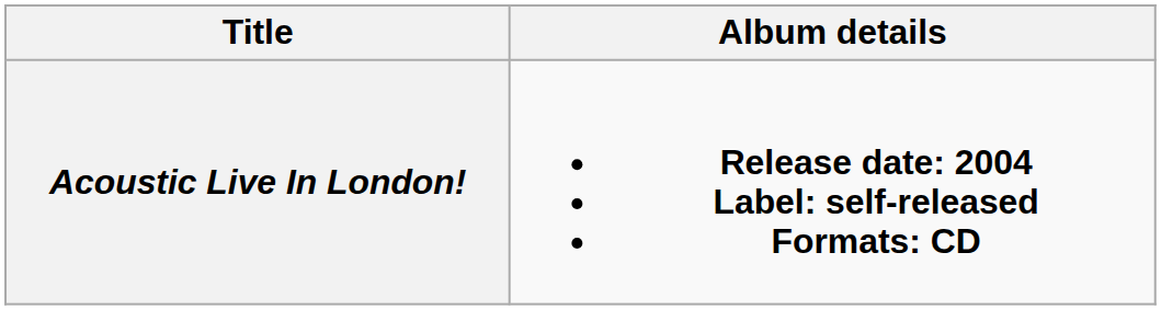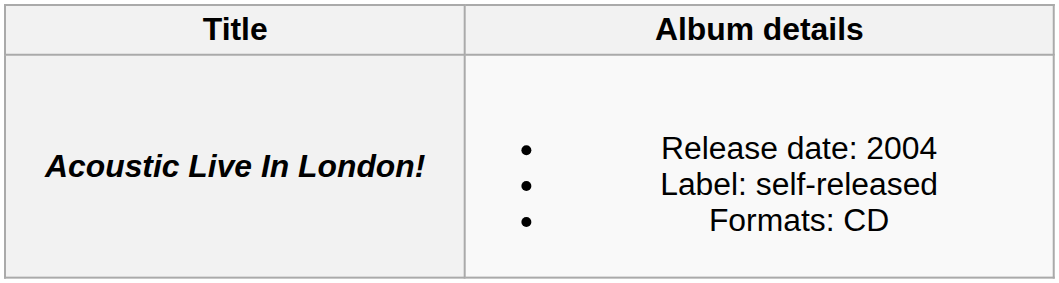Acoustic Live In London! | Album details: bold -> normal
